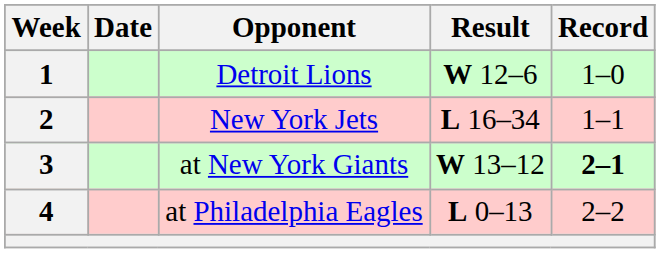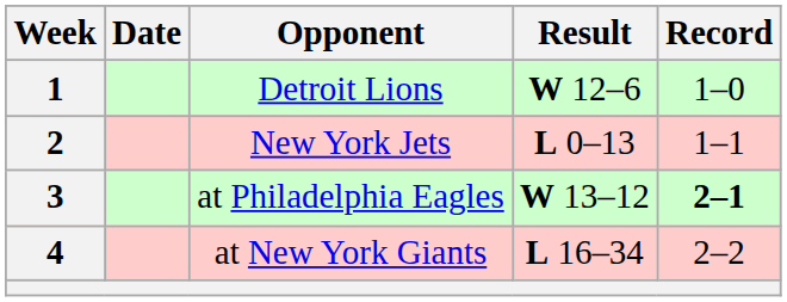2 | Result: L 16–34 -> L 0–13
3 | Opponent: at New York Giants -> at Philadelphia Eagles
4 | Opponent: at Philadelphia Eagles -> at New York Giants
4 | Result: L 0–13 -> L 16–34
